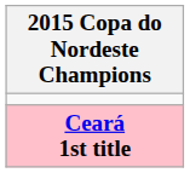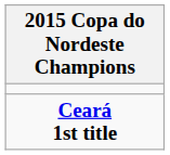row 3 | column 1: pink background -> no background
